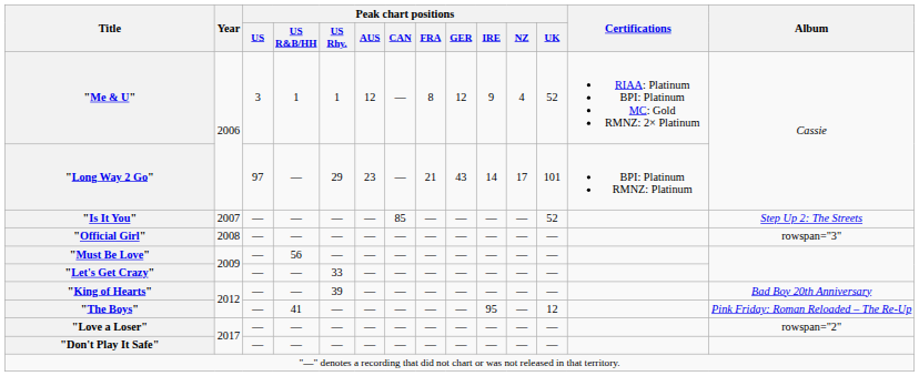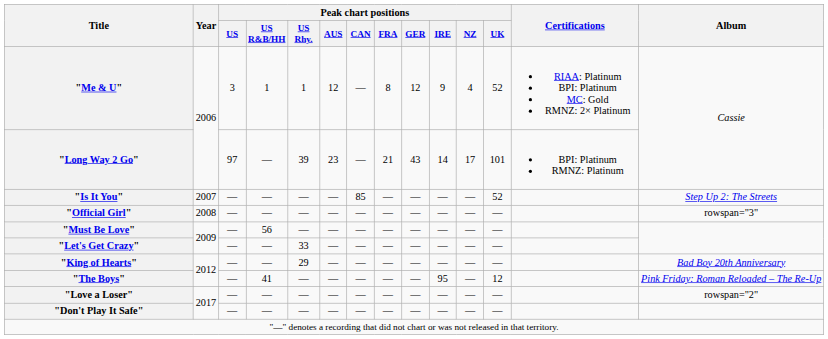"Long Way 2 Go" | Peak chart positions / US Rhy.: 29 -> 39
"King of Hearts" | Peak chart positions / US Rhy.: 39 -> 29
